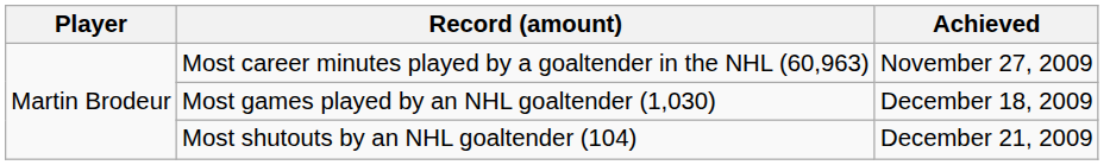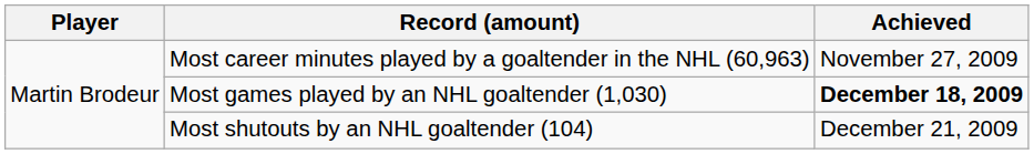Most games played by an NHL goaltender (1,030) | Achieved: normal -> bold
